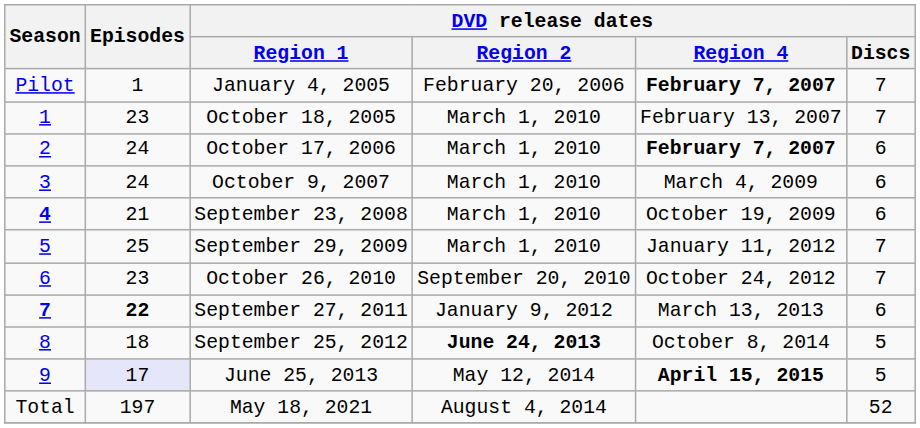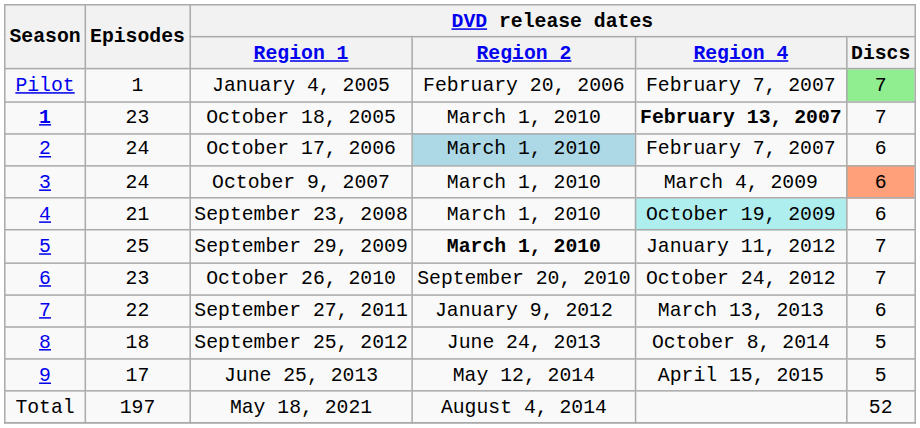January 4, 2005 | DVD release dates / Region 4: bold -> normal
January 4, 2005 | DVD release dates / Discs: no background -> lightgreen background
October 18, 2005 | Season: normal -> bold
October 18, 2005 | DVD release dates / Region 4: normal -> bold
October 17, 2006 | DVD release dates / Region 2: no background -> lightblue background
October 17, 2006 | DVD release dates / Region 4: bold -> normal
October 9, 2007 | DVD release dates / Discs: no background -> lightsalmon background
September 23, 2008 | Season: bold -> normal
September 23, 2008 | DVD release dates / Region 4: no background -> paleturquoise background
September 29, 2009 | DVD release dates / Region 2: normal -> bold
September 27, 2011 | Season: bold -> normal
September 27, 2011 | Episodes: bold -> normal
September 25, 2012 | DVD release dates / Region 2: bold -> normal
June 25, 2013 | Episodes: lavender background -> no background
June 25, 2013 | DVD release dates / Region 4: bold -> normal
